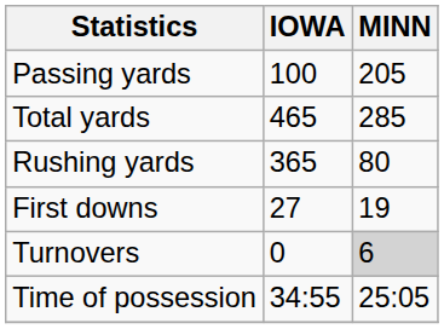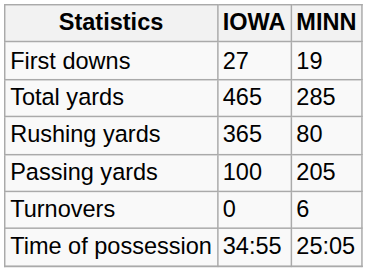rows swapped: First downs <-> Passing yards
Turnovers | MINN: lightgrey background -> no background
